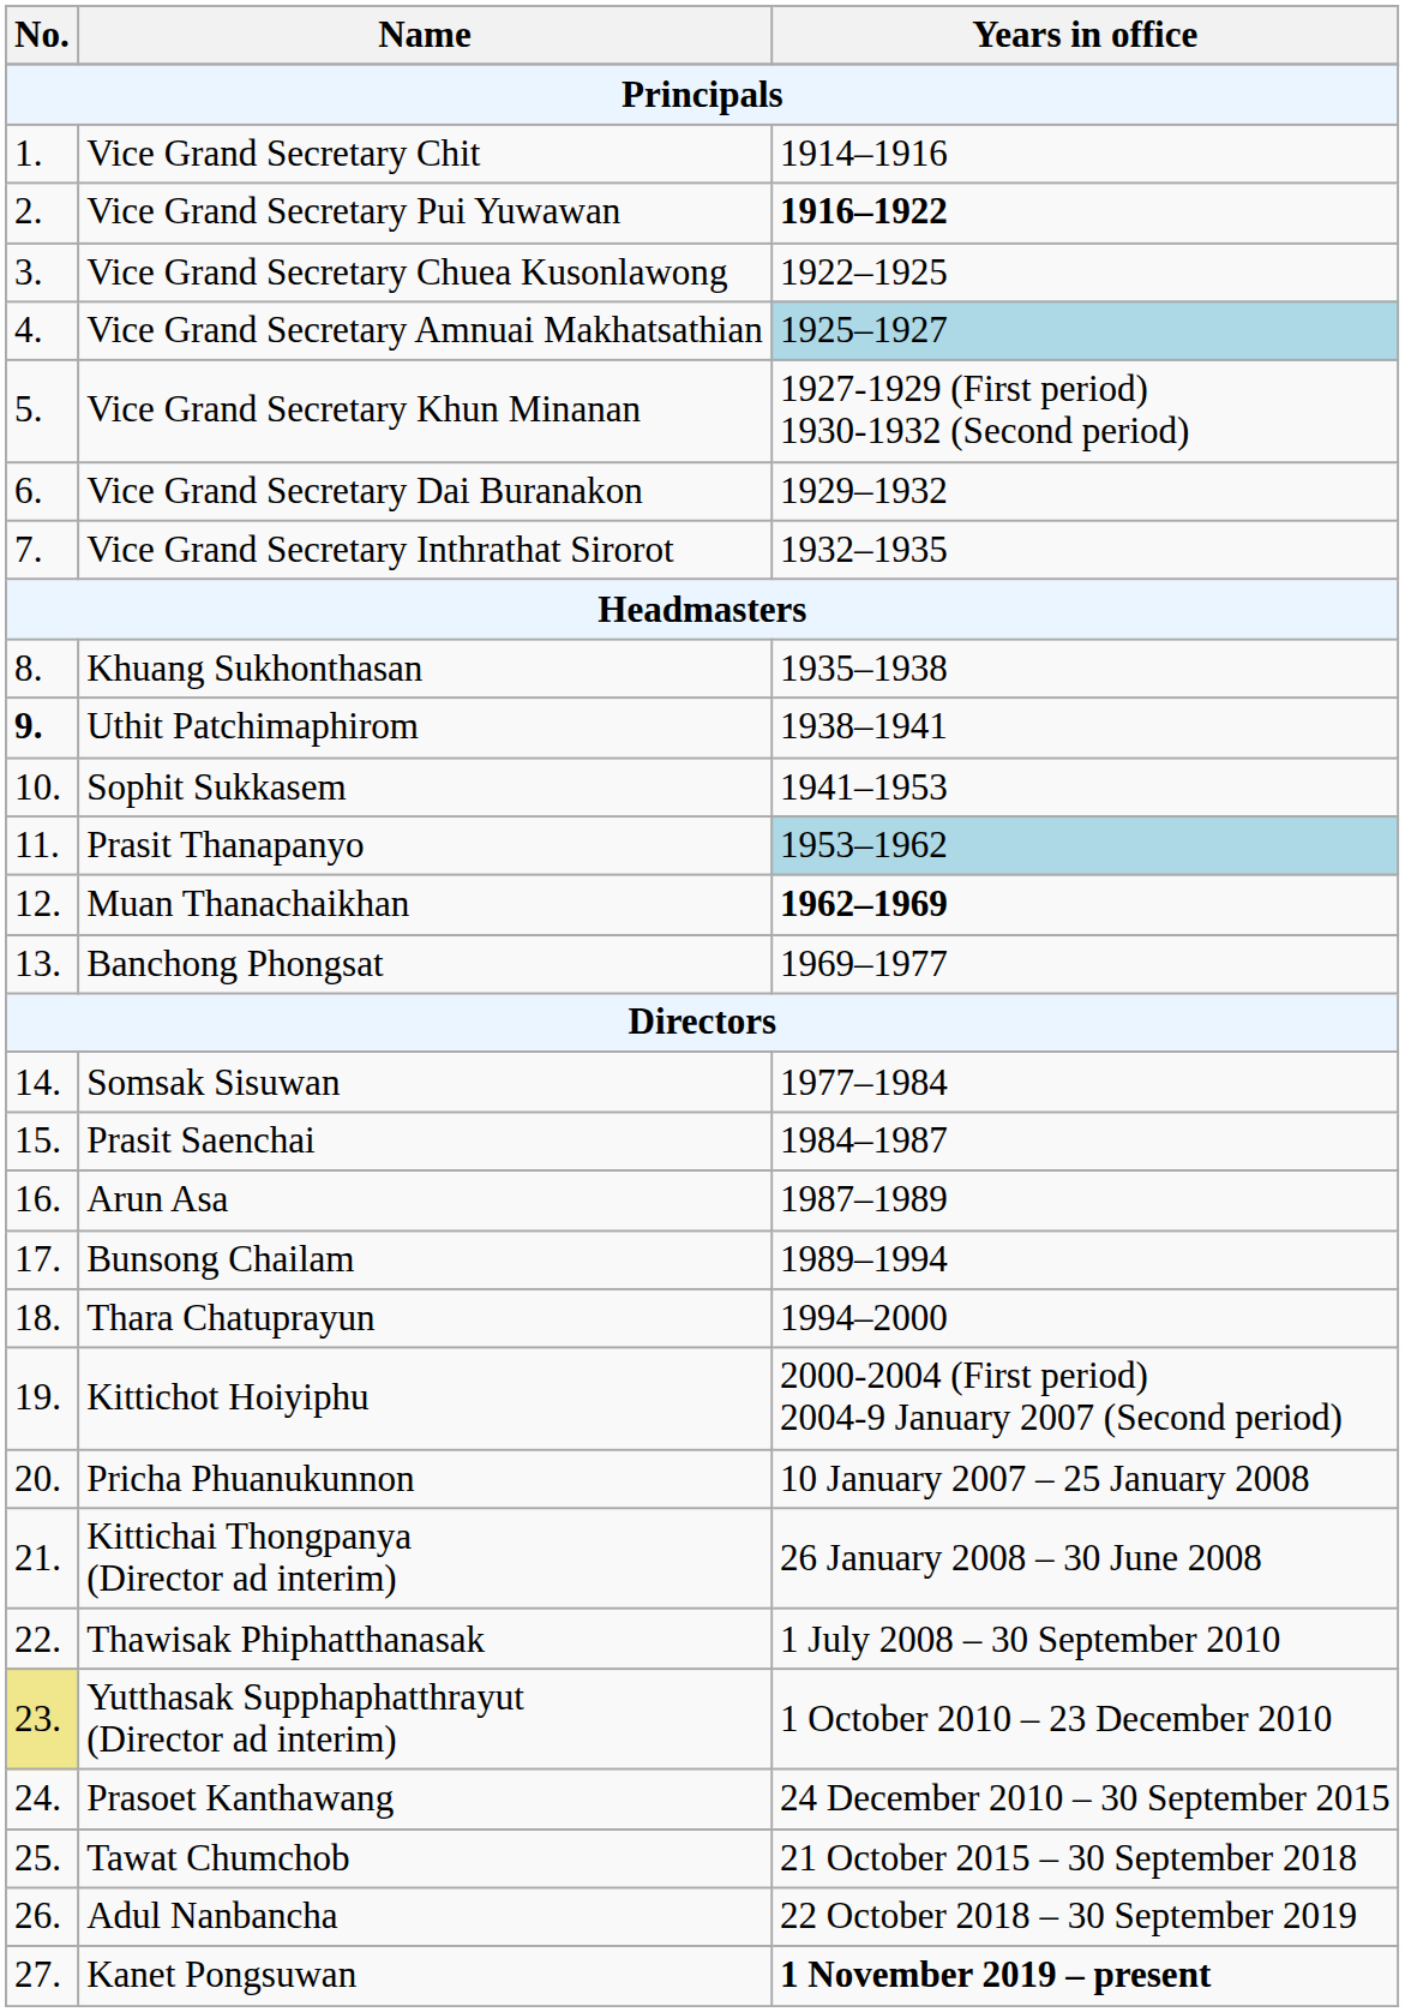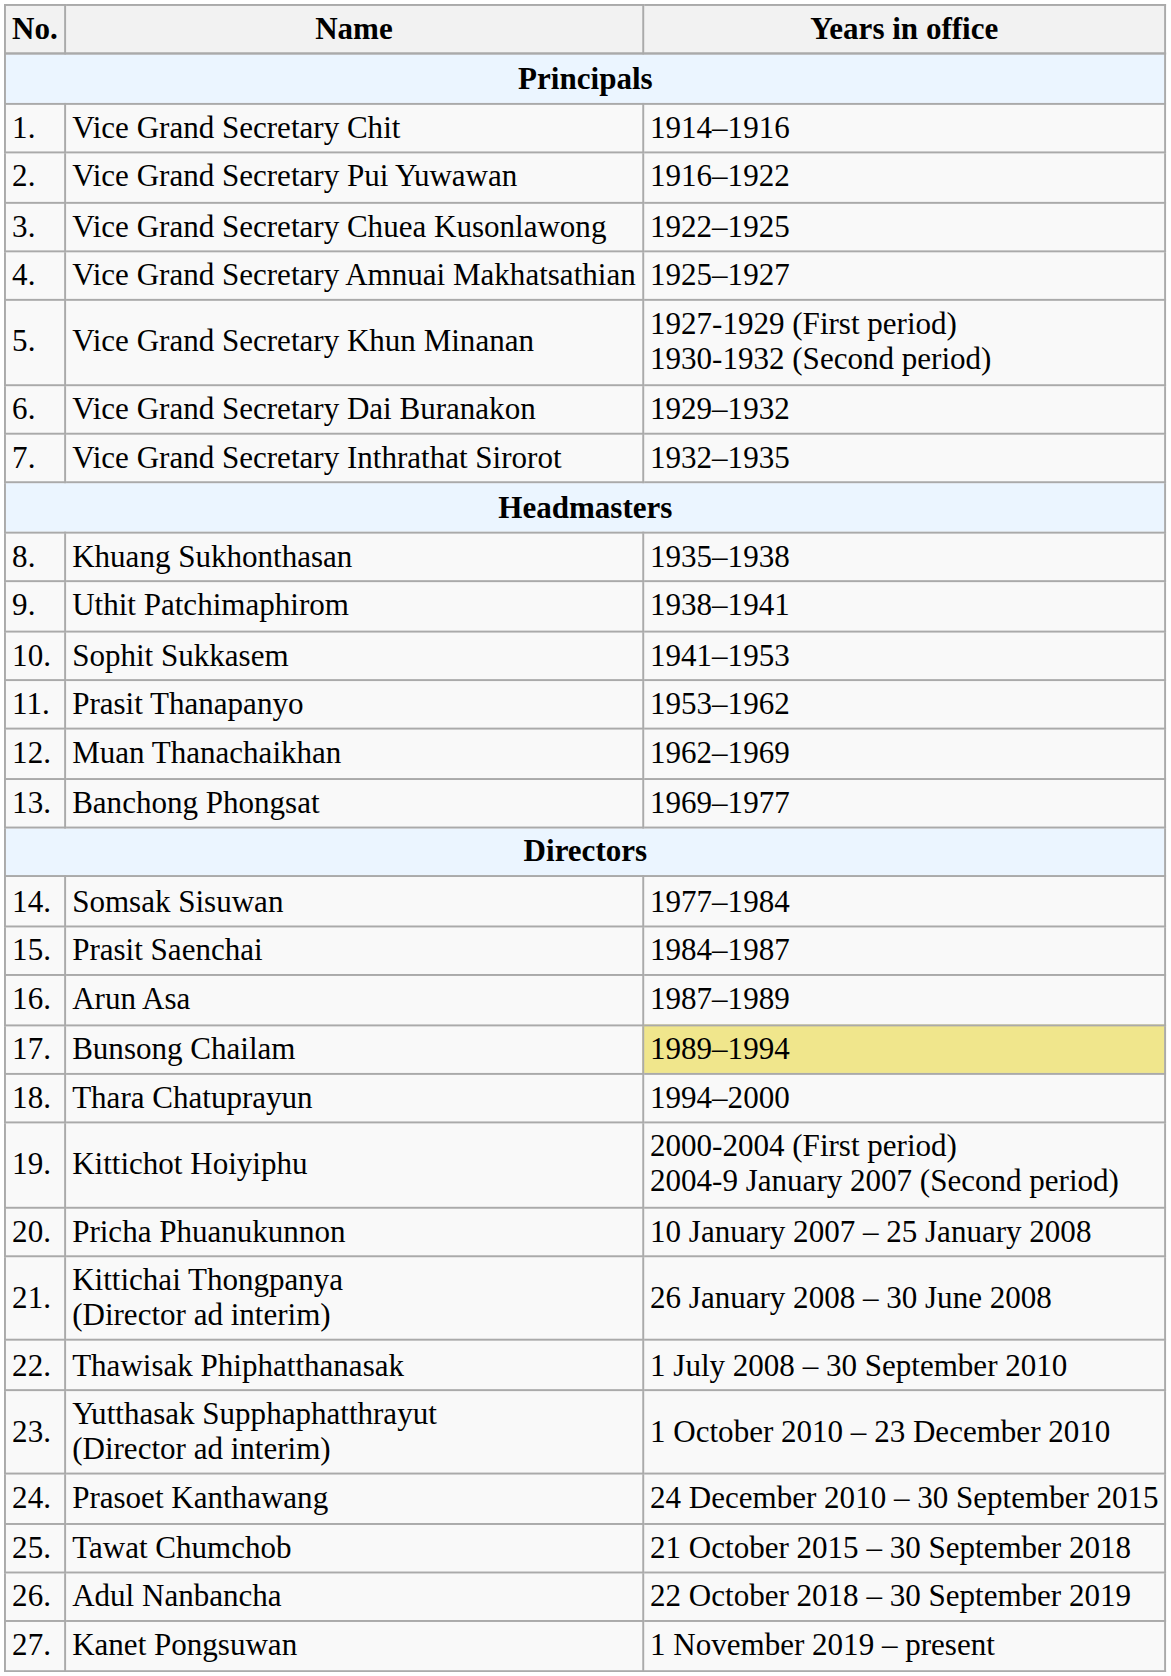Vice Grand Secretary Pui Yuwawan | Years in office: bold -> normal
Vice Grand Secretary Amnuai Makhatsathian | Years in office: lightblue background -> no background
Uthit Patchimaphirom | No.: bold -> normal
Prasit Thanapanyo | Years in office: lightblue background -> no background
Muan Thanachaikhan | Years in office: bold -> normal
Bunsong Chailam | Years in office: no background -> khaki background
Yutthasak Supphaphatthrayut (Director ad interim) | No.: khaki background -> no background
Kanet Pongsuwan | Years in office: bold -> normal
